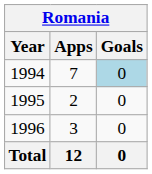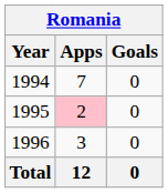1994 | Goals: lightblue background -> no background
1995 | Apps: no background -> pink background
